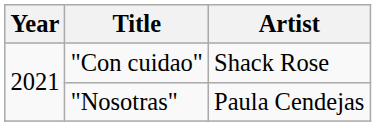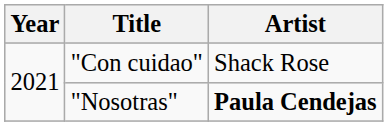"Nosotras" | Artist: normal -> bold
